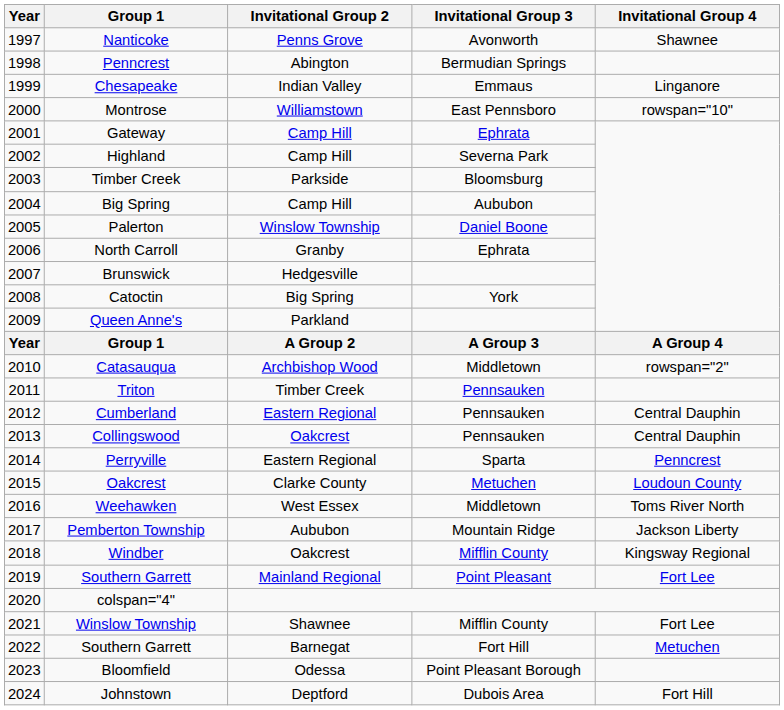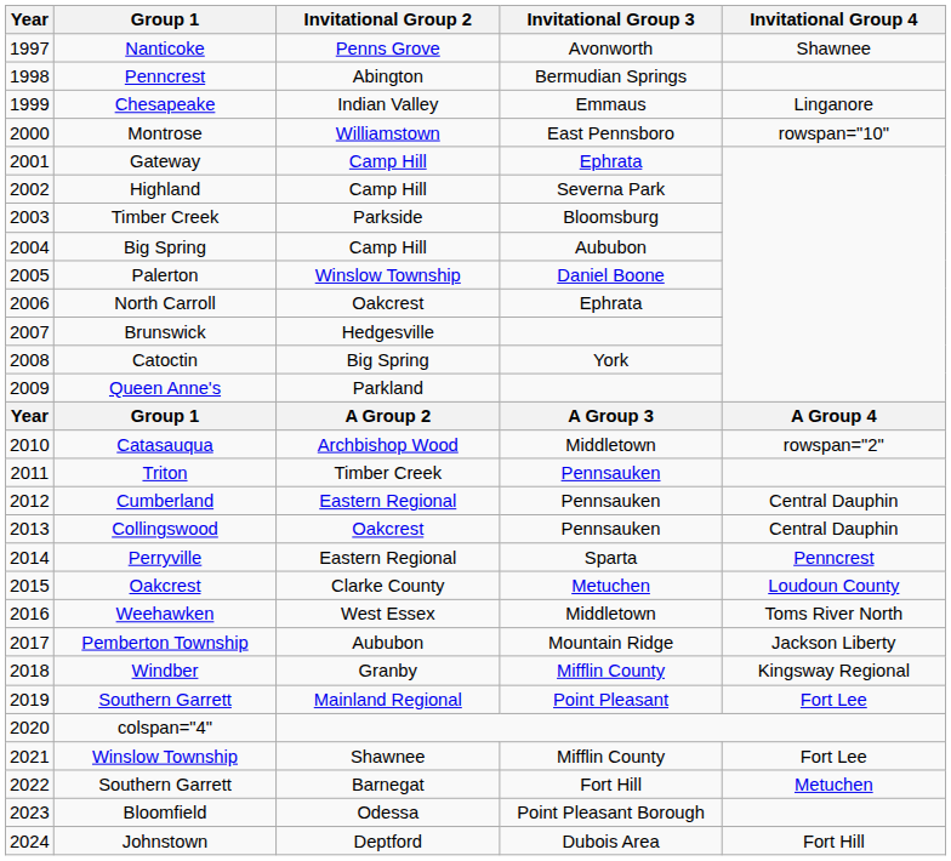North Carroll | Invitational Group 2: Granby -> Oakcrest
Windber | Invitational Group 2: Oakcrest -> Granby
